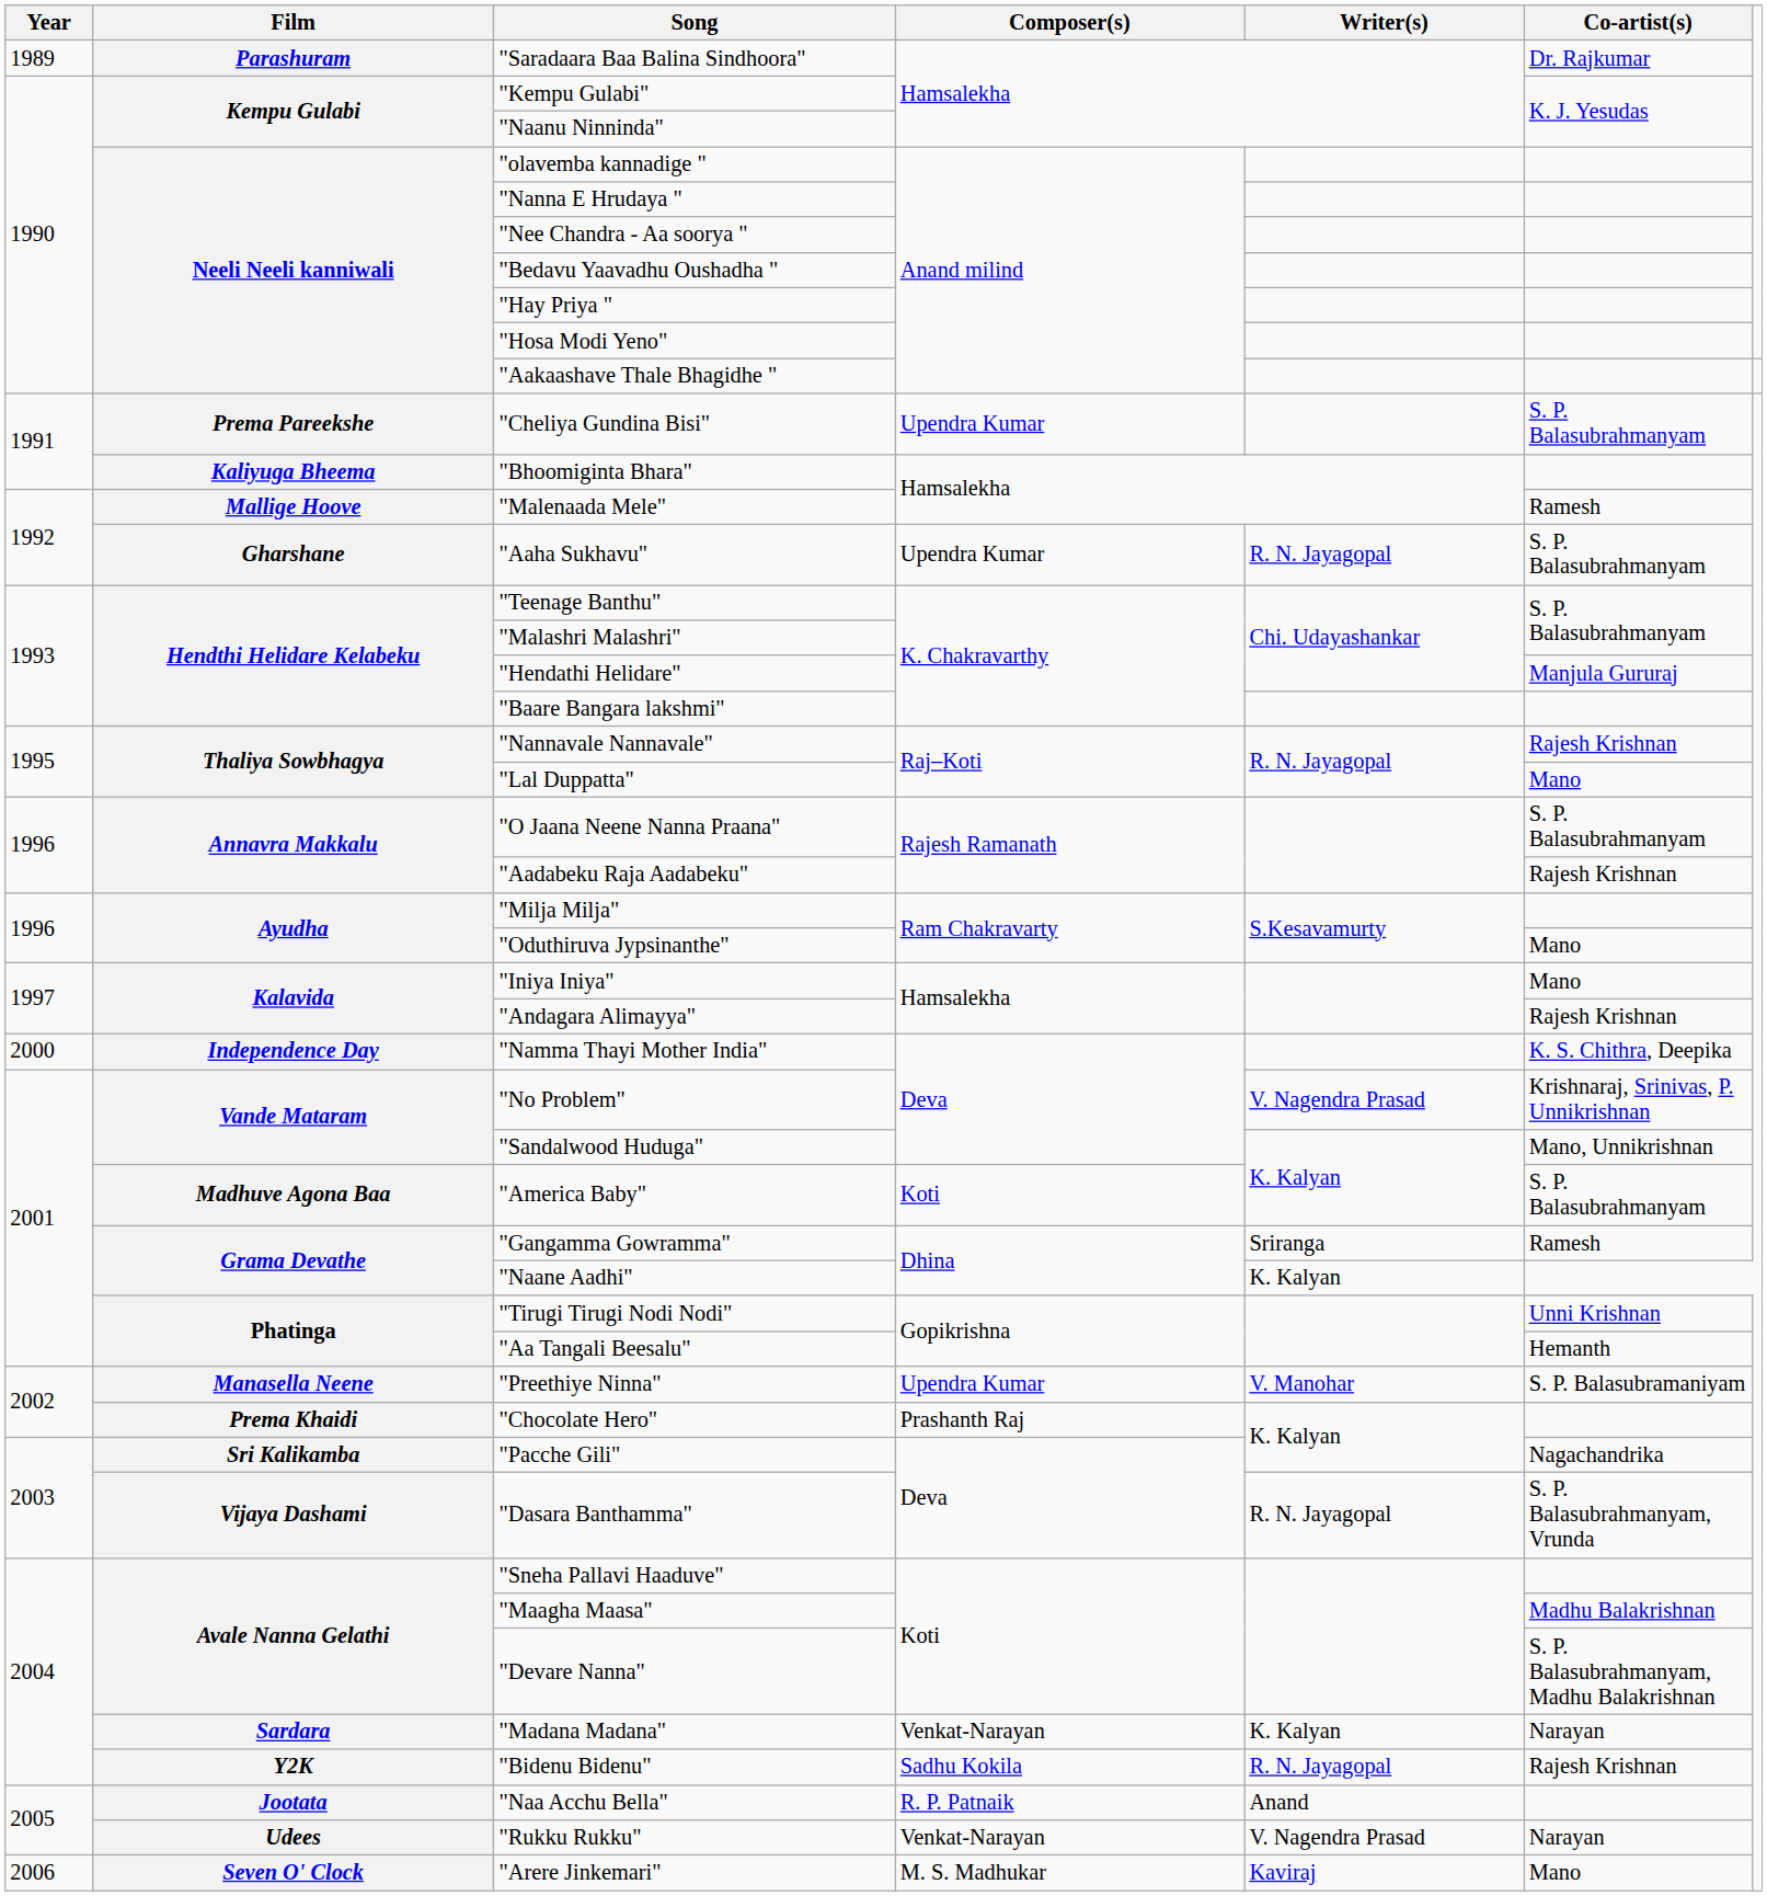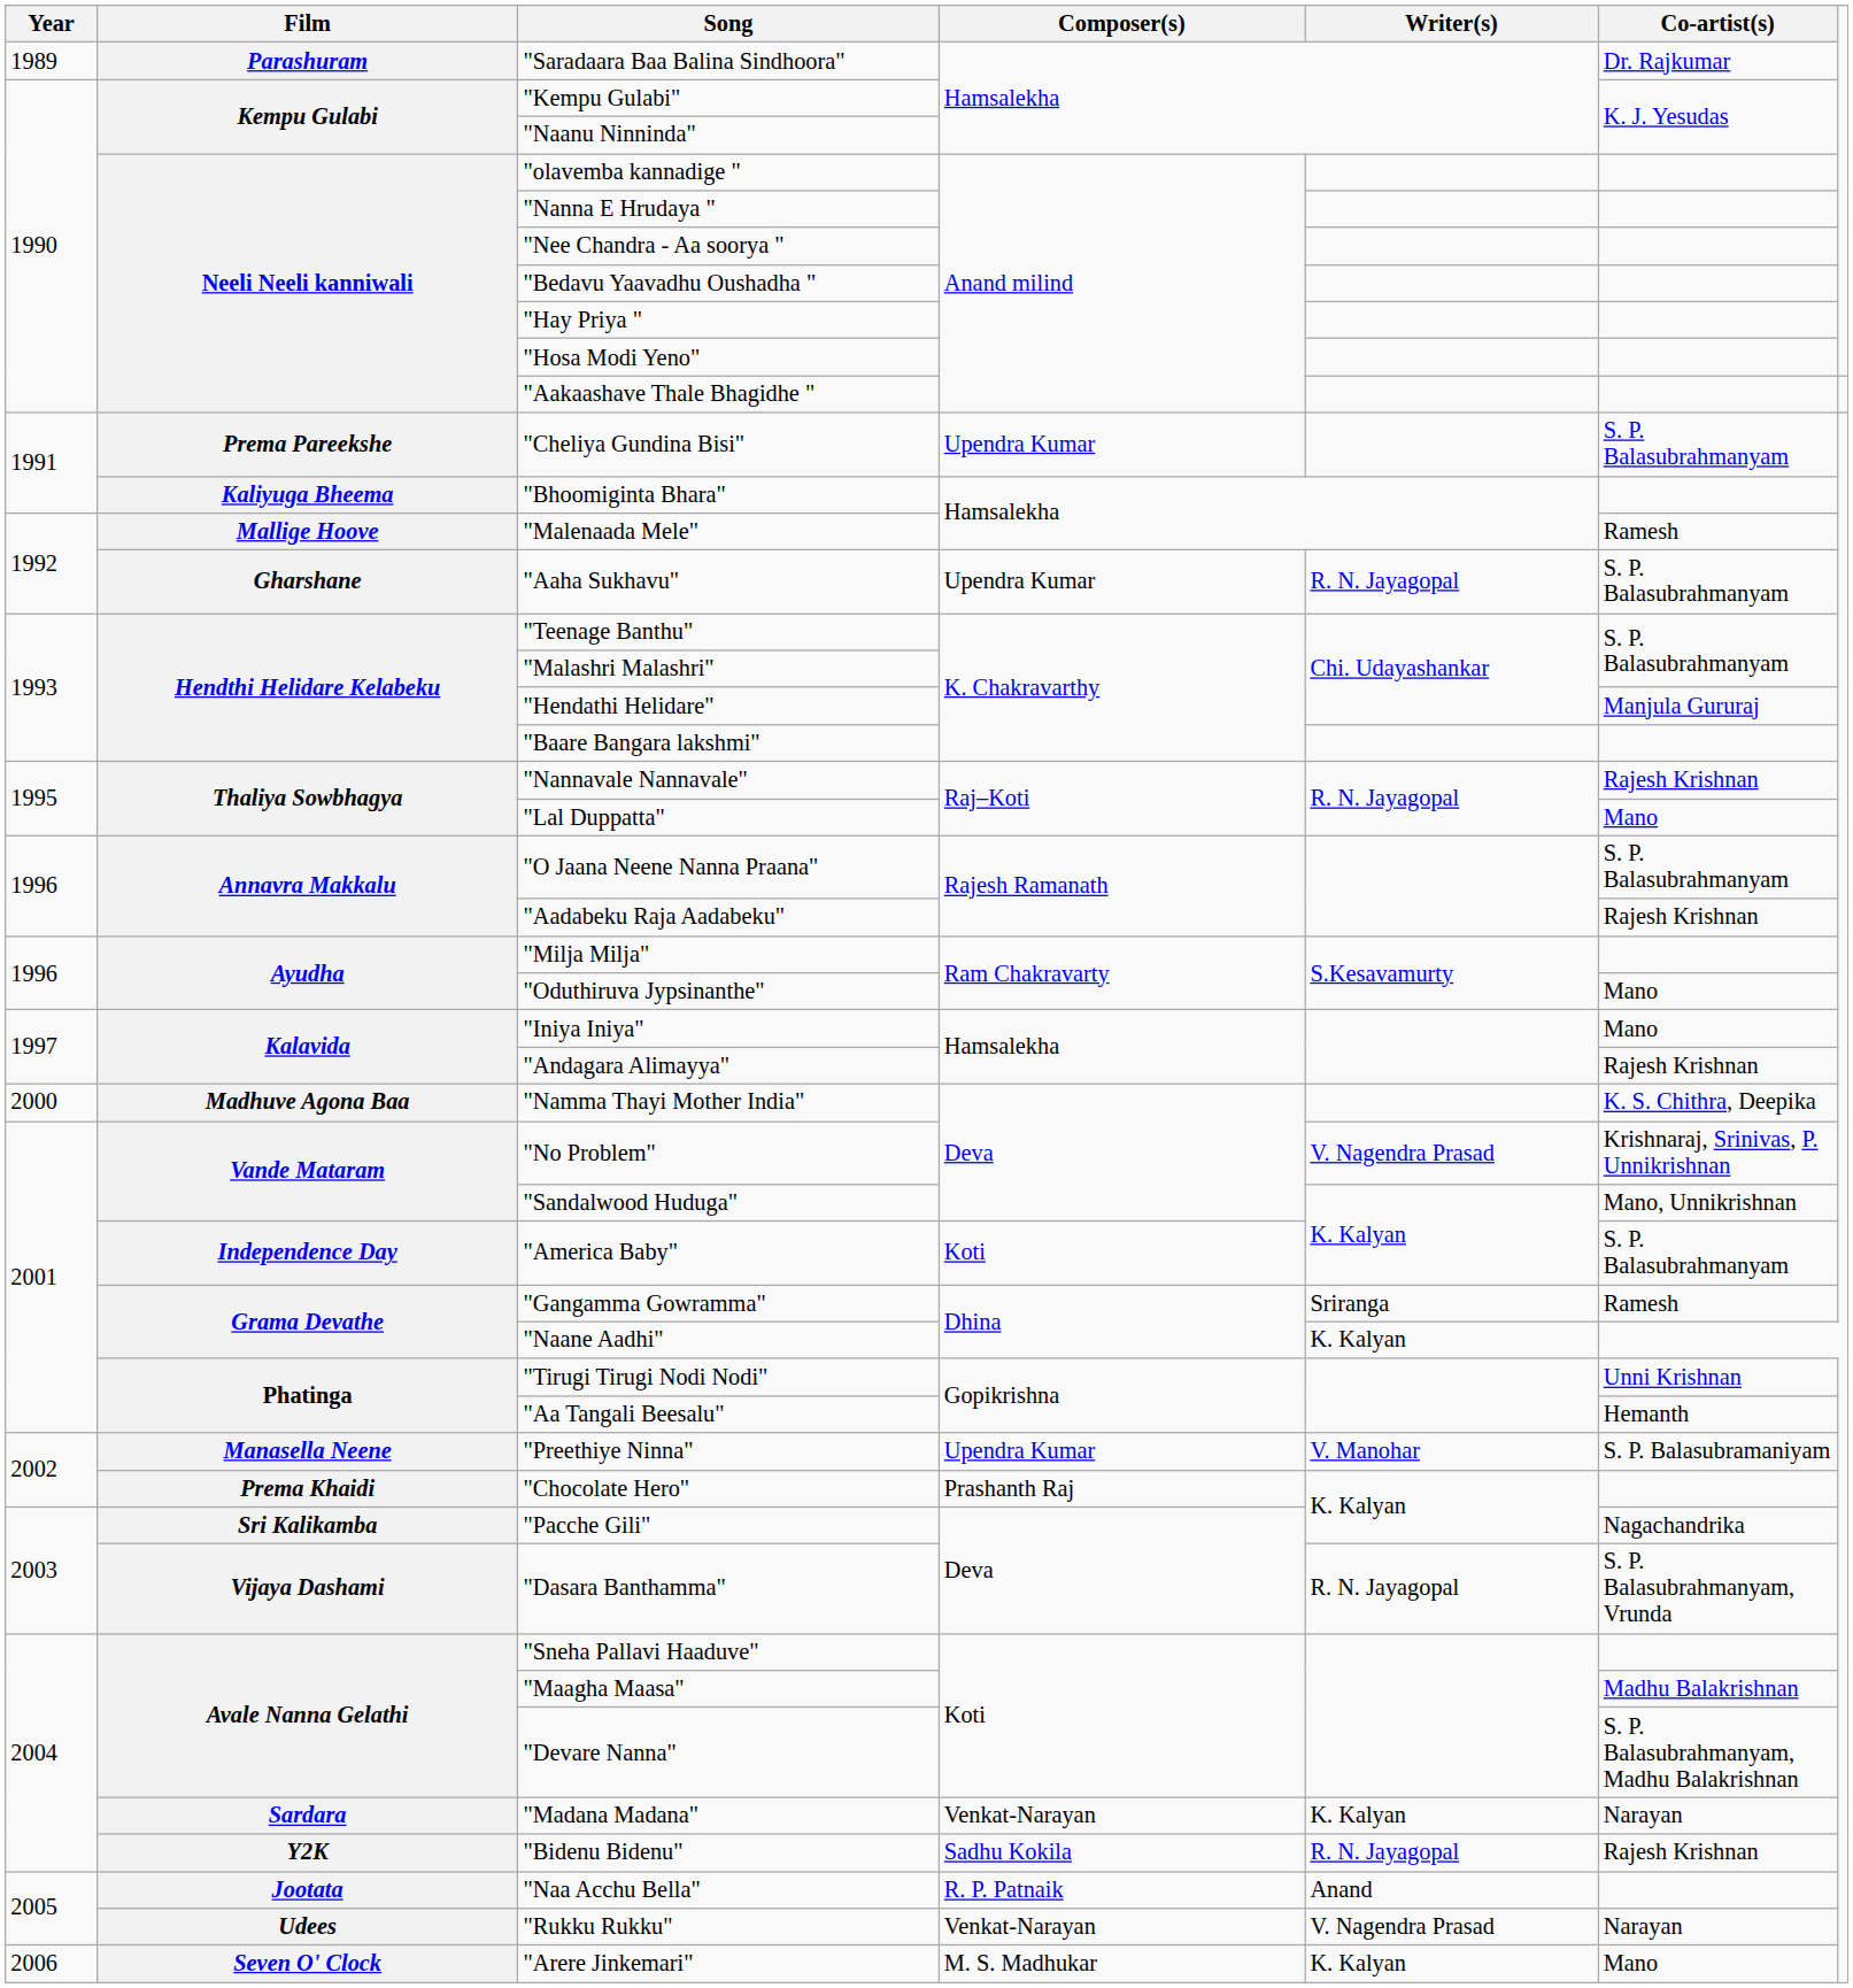"Namma Thayi Mother India" | Film: Independence Day -> Madhuve Agona Baa
"America Baby" | Film: Madhuve Agona Baa -> Independence Day
"Arere Jinkemari" | Writer(s): Kaviraj -> K. Kalyan
